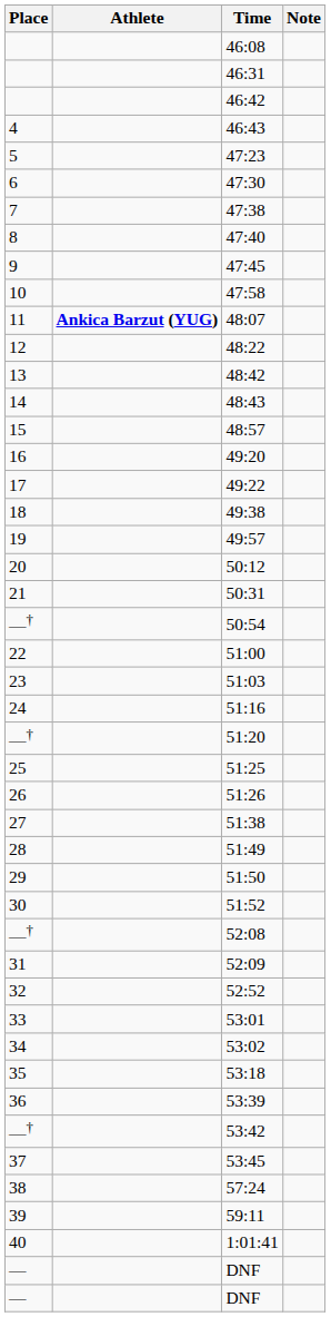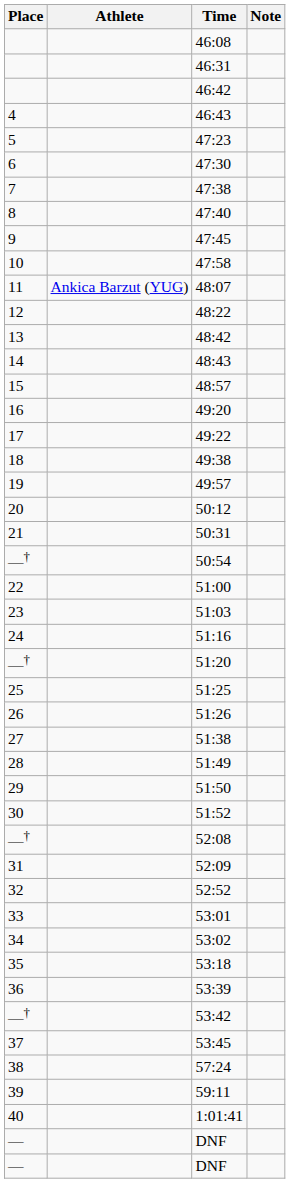48:07 | Athlete: bold -> normal
